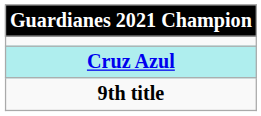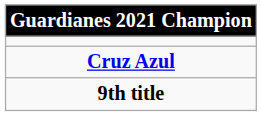row 3 | column 1: paleturquoise background -> no background
